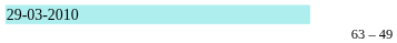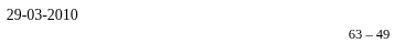29-03-2010 | column 1: paleturquoise background -> no background
